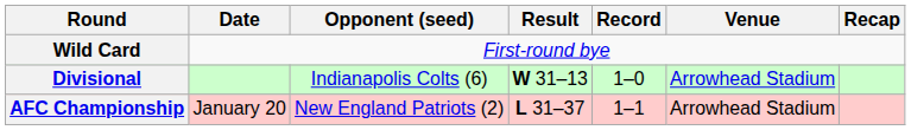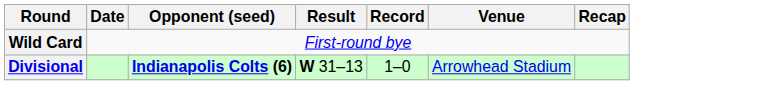Divisional | Opponent (seed): normal -> bold
- row: AFC Championship | January 20 | New England Patriots (2) | L 31–37 | 1–1 | Arrowhead Stadium
